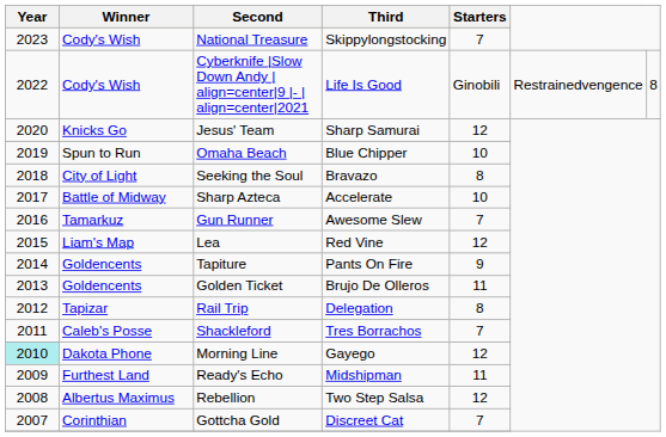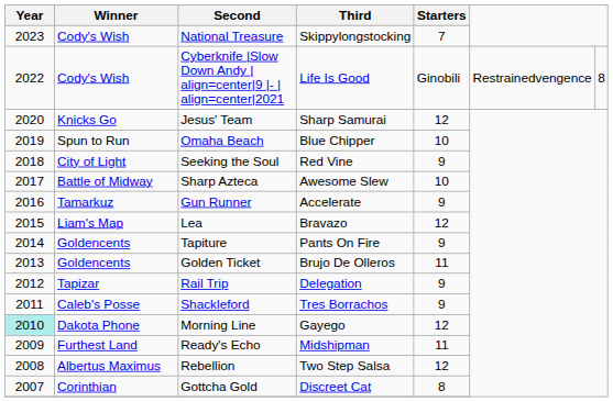Seeking the Soul | Third: Bravazo -> Red Vine
Seeking the Soul | Starters: 8 -> 9
Sharp Azteca | Third: Accelerate -> Awesome Slew
Gun Runner | Third: Awesome Slew -> Accelerate
Gun Runner | Starters: 7 -> 9
Lea | Third: Red Vine -> Bravazo
Rail Trip | Starters: 8 -> 9
Shackleford | Starters: 7 -> 9
Gottcha Gold | Starters: 7 -> 8
